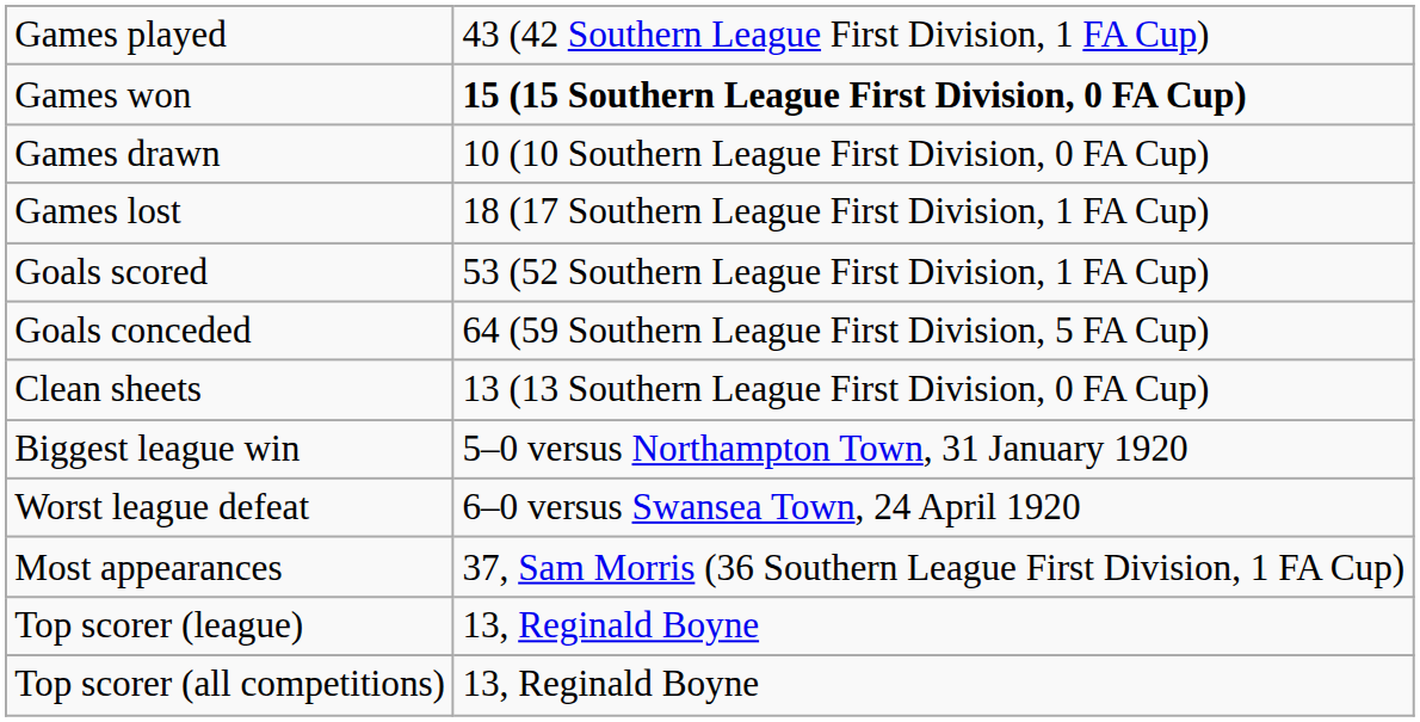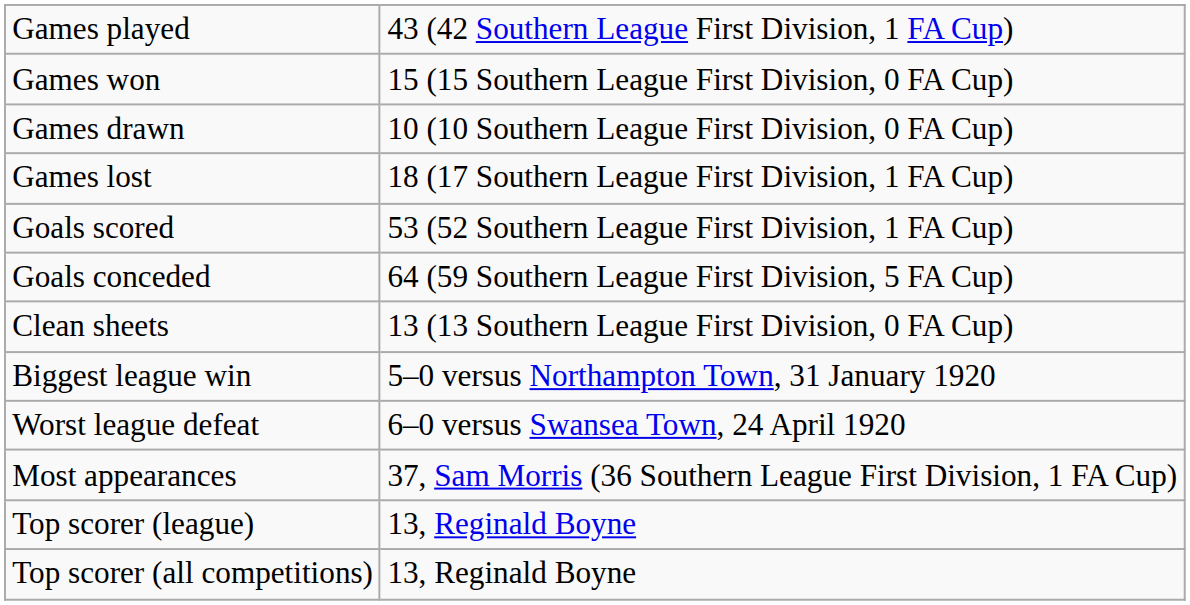Games won | column 2: bold -> normal
